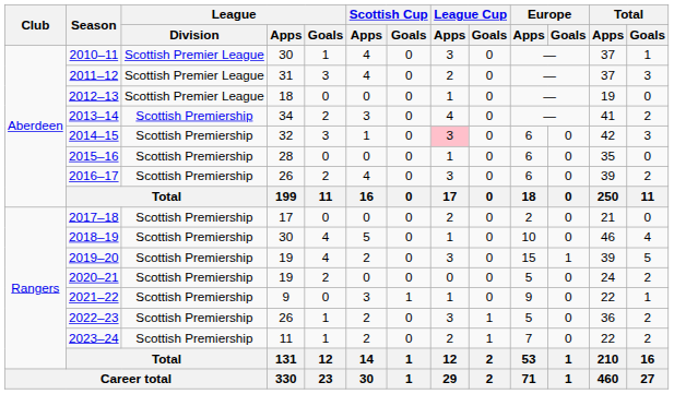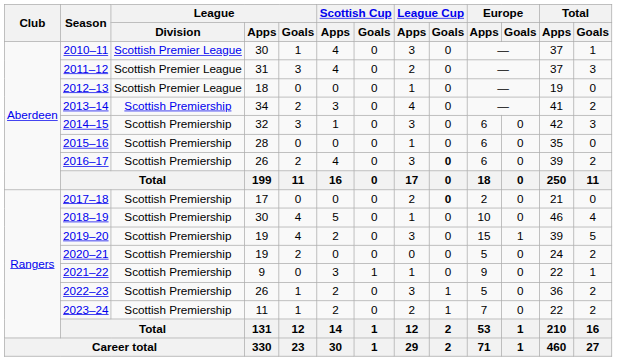2014–15 | League Cup / Apps: pink background -> no background
2016–17 | League Cup / Goals: normal -> bold
2017–18 | League Cup / Goals: normal -> bold
